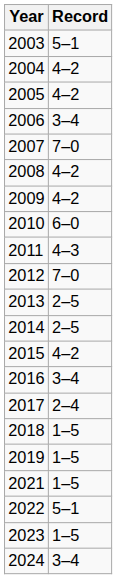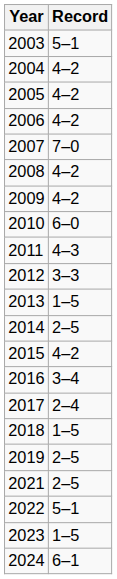2006 | Record: 3–4 -> 4–2
2012 | Record: 7–0 -> 3–3
2013 | Record: 2–5 -> 1–5
2019 | Record: 1–5 -> 2–5
2021 | Record: 1–5 -> 2–5
2024 | Record: 3–4 -> 6–1
